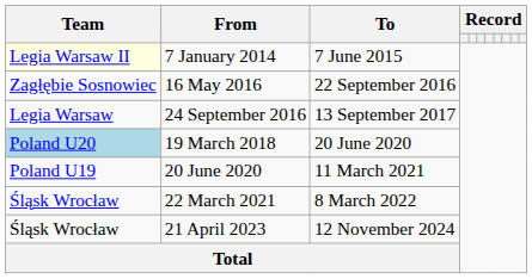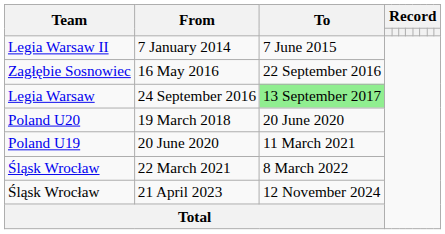7 January 2014 | Team: lightyellow background -> no background
24 September 2016 | To: no background -> lightgreen background
19 March 2018 | Team: lightblue background -> no background
